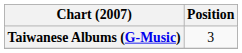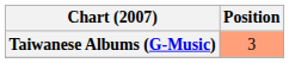Taiwanese Albums (G-Music) | Position: no background -> lightsalmon background
